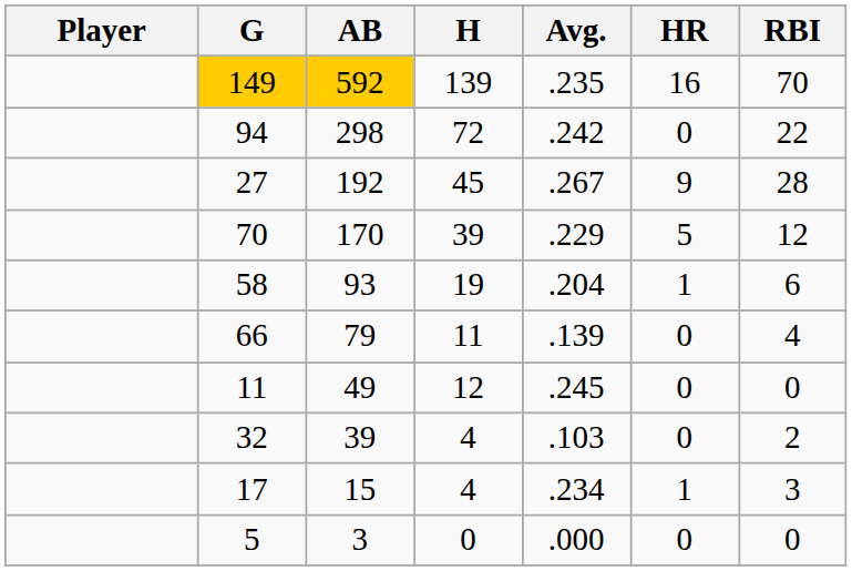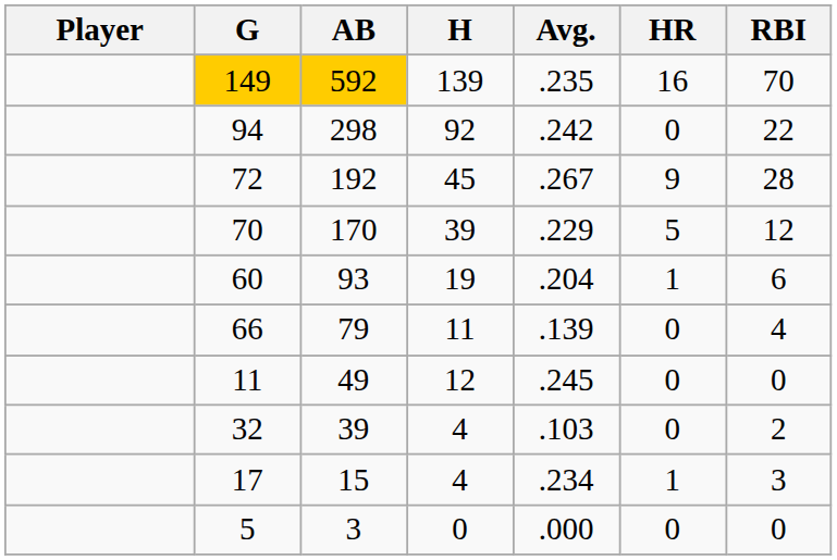298 | H: 72 -> 92
192 | G: 27 -> 72
93 | G: 58 -> 60
